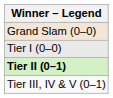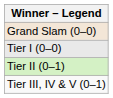row 4 | column 1: bold -> normal
